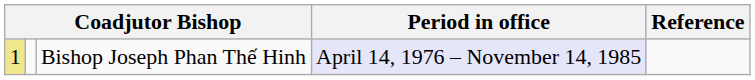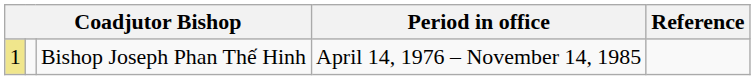Bishop Joseph Phan Thế Hinh | Period in office: lavender background -> no background
